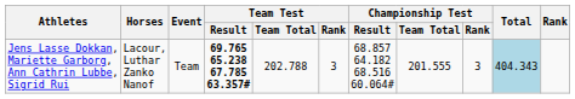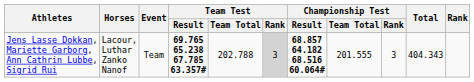row 3 | Team Test / Rank: no background -> lightgrey background
row 3 | Championship Test / Result: normal -> bold
row 3 | Total: lightblue background -> no background
